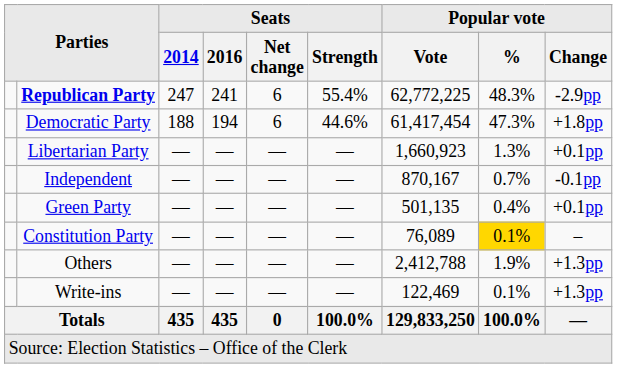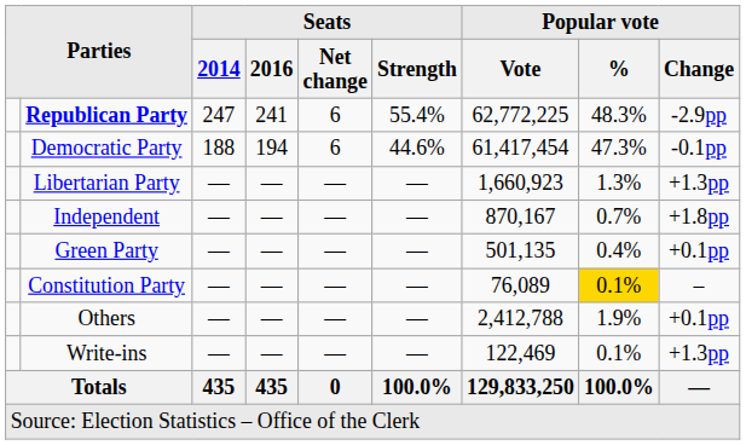Democratic Party | Popular vote / Change: +1.8pp -> -0.1pp
Libertarian Party | Popular vote / Change: +0.1pp -> +1.3pp
Independent | Popular vote / Change: -0.1pp -> +1.8pp
Others | Popular vote / Change: +1.3pp -> +0.1pp
